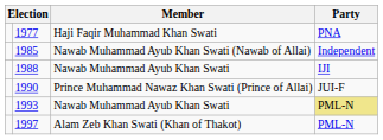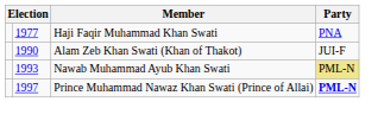- row: 1985 | Nawab Muhammad Ayub Khan Swati (Nawab of Allai) | Independent
- row: 1988 | Nawab Muhammad Ayub Khan Swati | IJI
1990 | Member: Prince Muhammad Nawaz Khan Swati (Prince of Allai) -> Alam Zeb Khan Swati (Khan of Thakot)
1997 | Member: Alam Zeb Khan Swati (Khan of Thakot) -> Prince Muhammad Nawaz Khan Swati (Prince of Allai)
1997 | Party: normal -> bold
